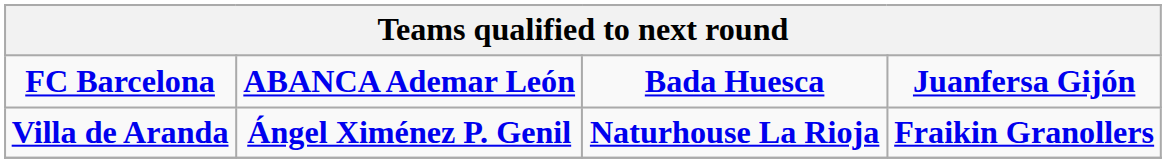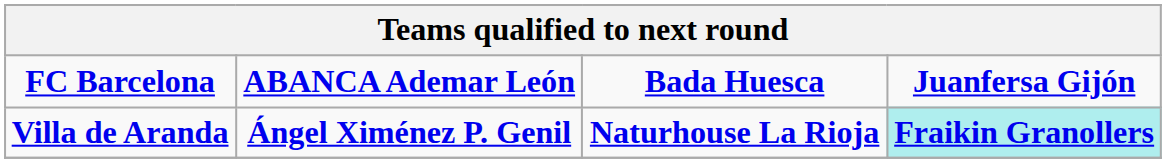Villa de Aranda | Juanfersa Gijón: no background -> paleturquoise background
